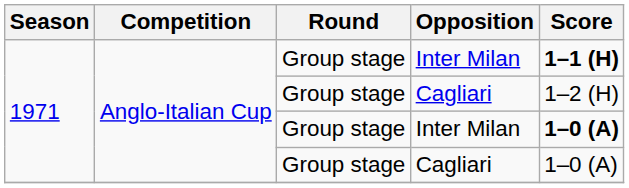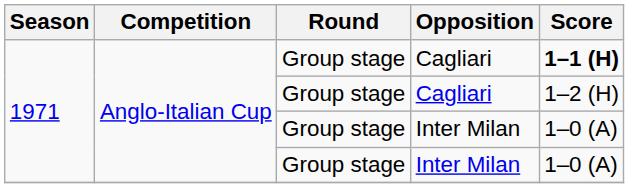row 2 | Opposition: Inter Milan -> Cagliari
row 4 | Score: bold -> normal
row 5 | Opposition: Cagliari -> Inter Milan
